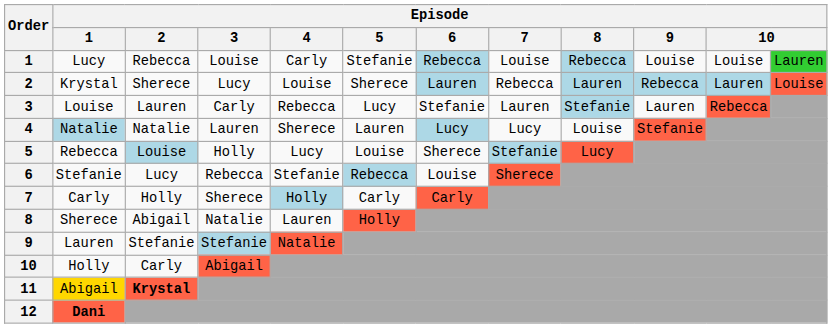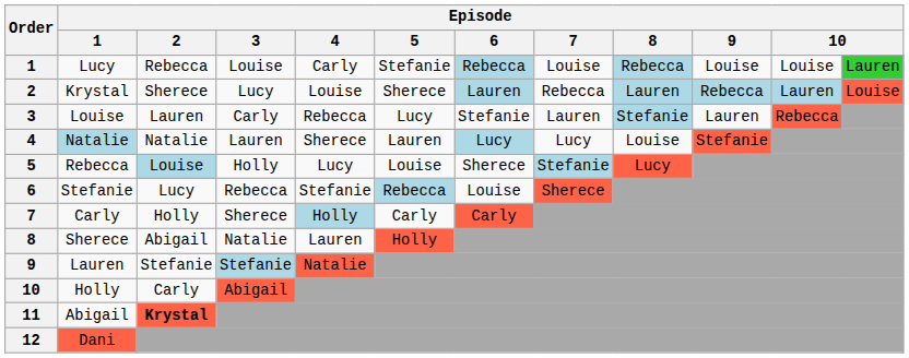11 | Episode / 1: gold background -> no background
12 | Episode / 1: bold -> normal
